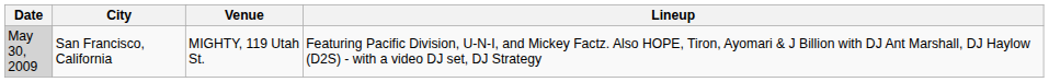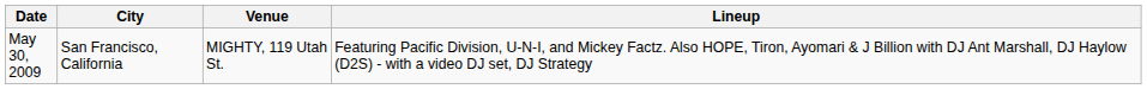May 30, 2009 | Date: lightgrey background -> no background
